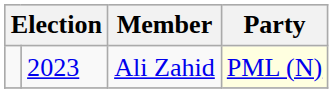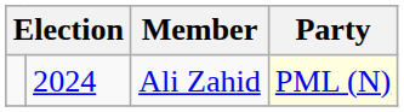Ali Zahid | column 2: 2023 -> 2024
